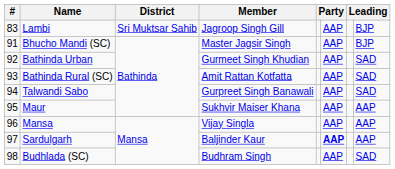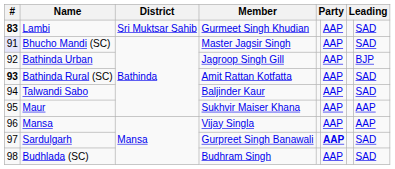Lambi | #: normal -> bold
Lambi | Member: Jagroop Singh Gill -> Gurmeet Singh Khudian
Lambi | column 8: BJP -> SAD
Bhucho Mandi (SC) | #: no background -> lavender background
Bhucho Mandi (SC) | column 8: BJP -> SAD
Bathinda Urban | Member: Gurmeet Singh Khudian -> Jagroop Singh Gill
Bathinda Urban | column 8: SAD -> BJP
Bathinda Rural (SC) | #: normal -> bold
Talwandi Sabo | Member: Gurpreet Singh Banawali -> Baljinder Kaur
Sardulgarh | Member: Baljinder Kaur -> Gurpreet Singh Banawali
Sardulgarh | column 8: AAP -> SAD
